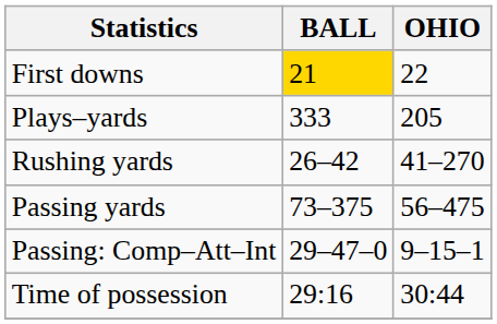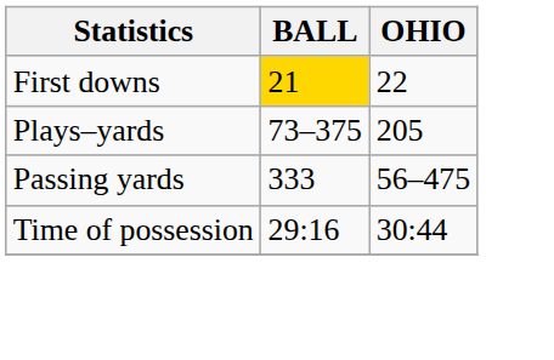Plays–yards | BALL: 333 -> 73–375
- row: Rushing yards | 26–42 | 41–270
Passing yards | BALL: 73–375 -> 333
- row: Passing: Comp–Att–Int | 29–47–0 | 9–15–1
